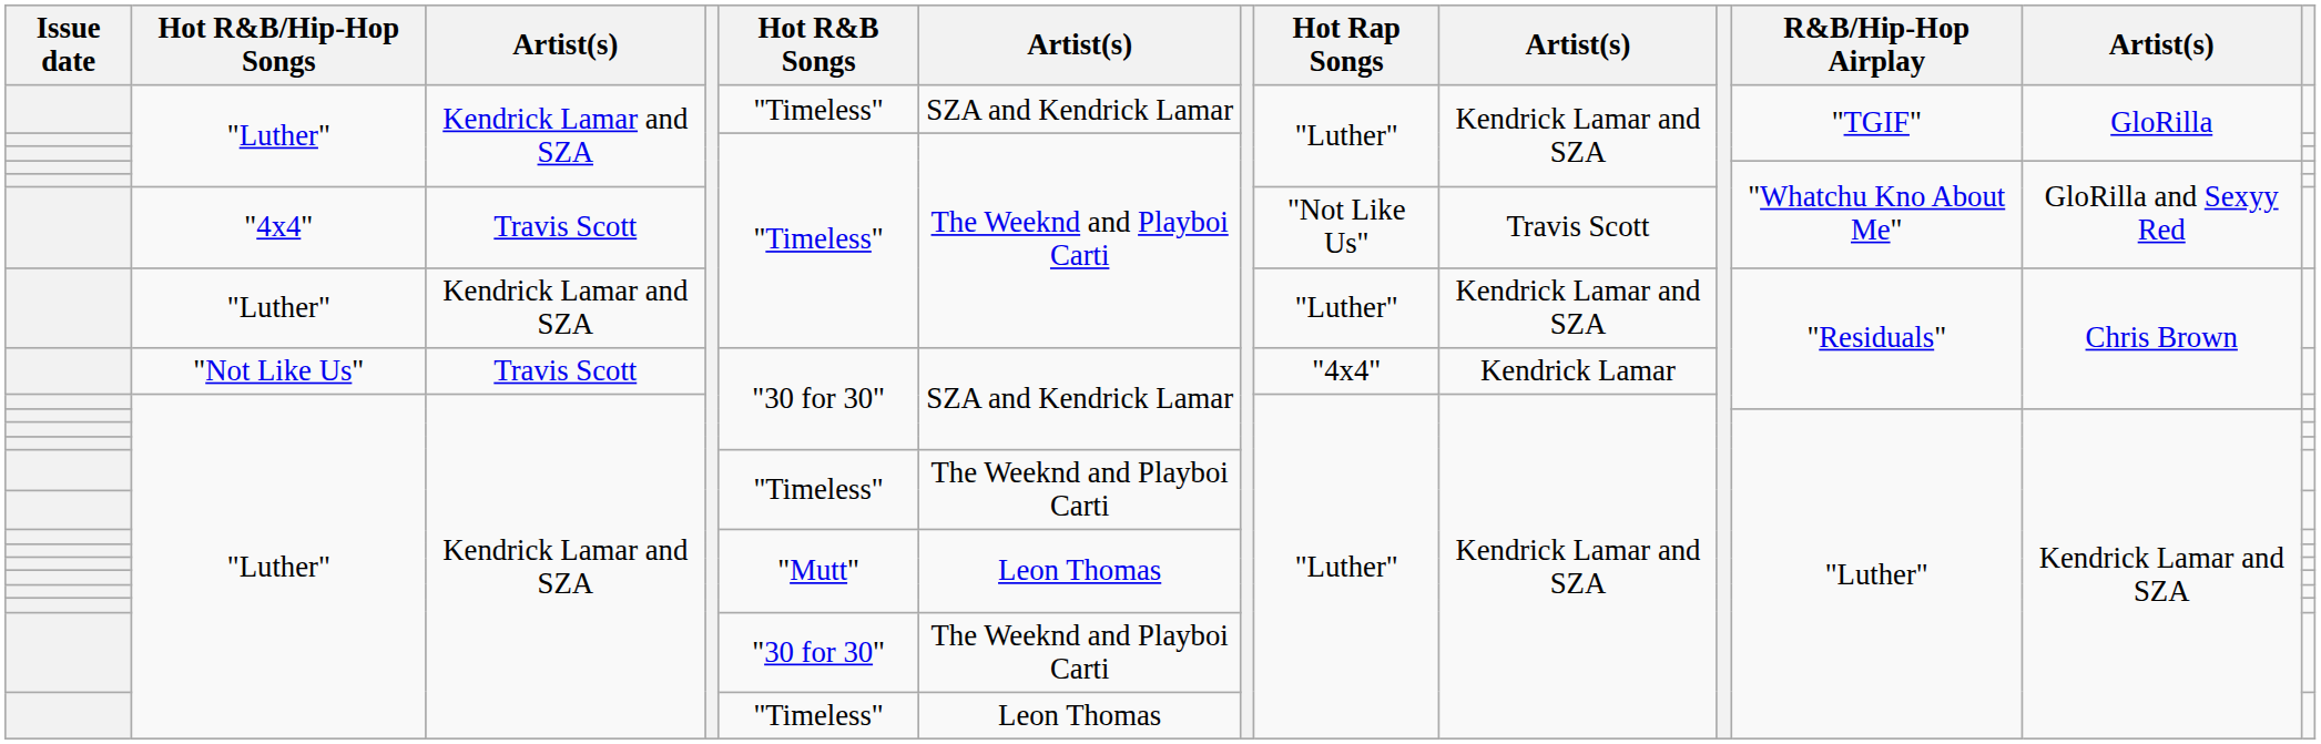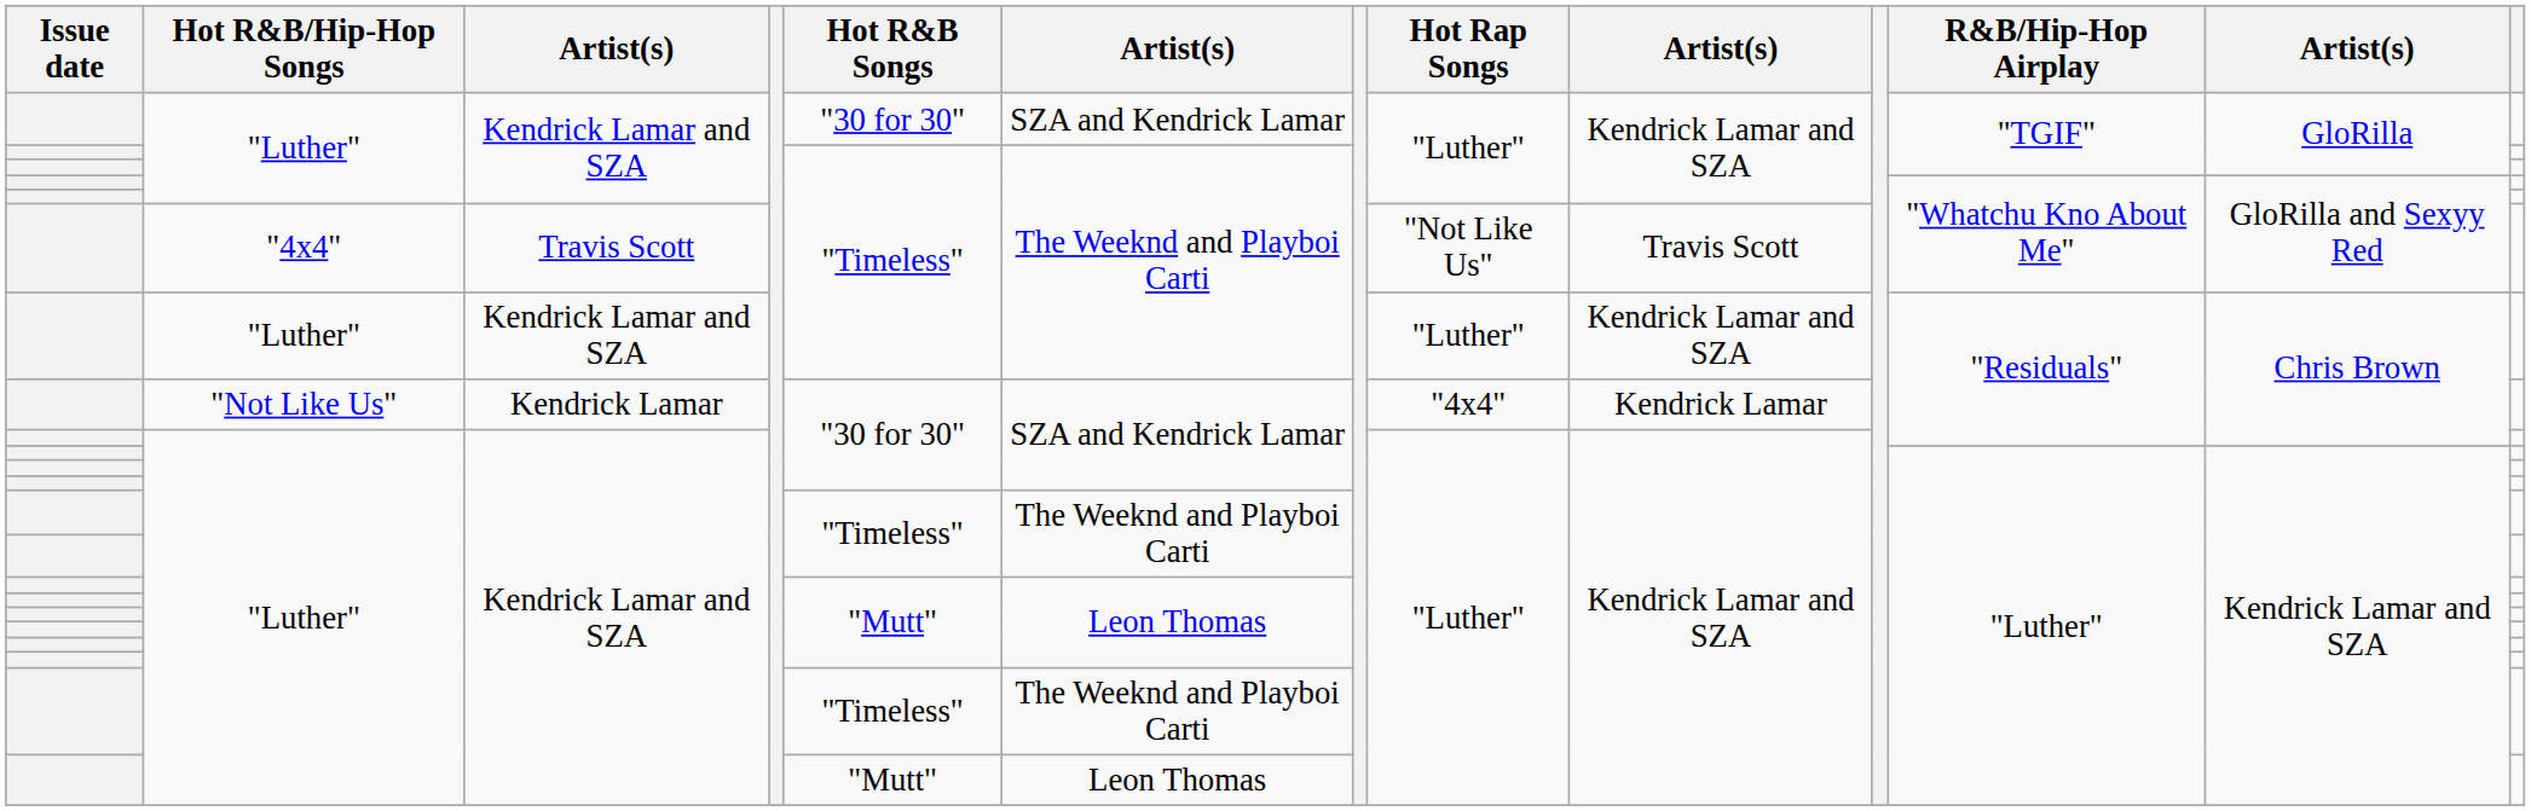row 2 | Hot R&B Songs: "Timeless" -> "30 for 30"
row 9 | column 3: Travis Scott -> Kendrick Lamar
row 22 | Hot R&B Songs: "30 for 30" -> "Timeless"
row 23 | Hot R&B Songs: "Timeless" -> "Mutt"
